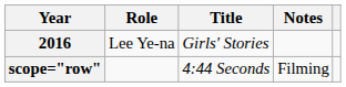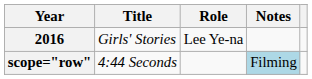columns swapped: Title <-> Role
scope="row" | Notes: no background -> lightblue background
